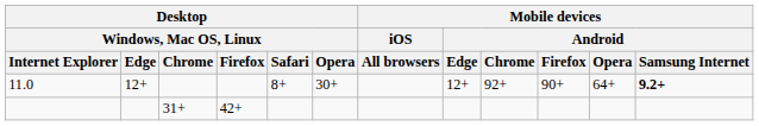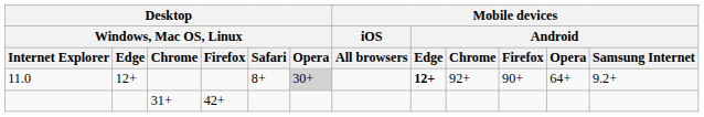11.0 | Desktop / Windows, Mac OS, Linux / Opera: no background -> lightgrey background
11.0 | Mobile devices / Android / Edge: normal -> bold
11.0 | Mobile devices / Android / Samsung Internet: bold -> normal
